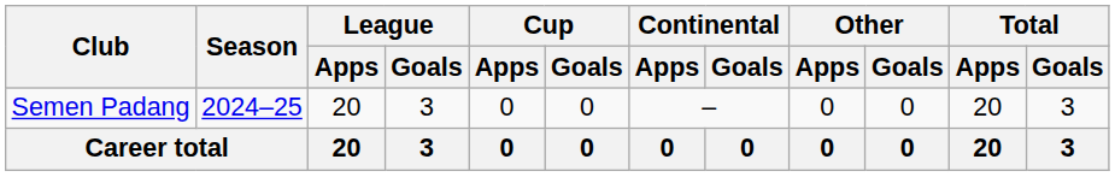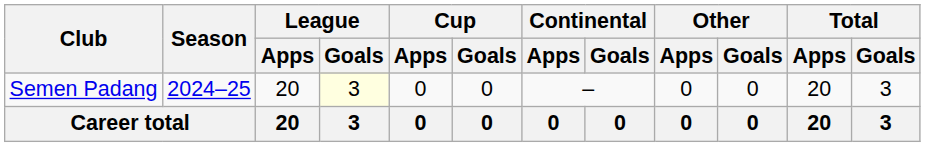Semen Padang | League / Goals: no background -> lightyellow background
